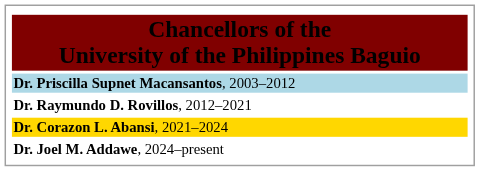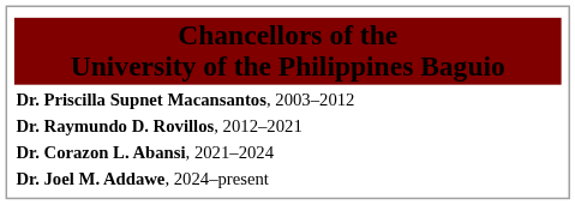row 2 | column 1: lightblue background -> no background
row 4 | column 1: gold background -> no background
